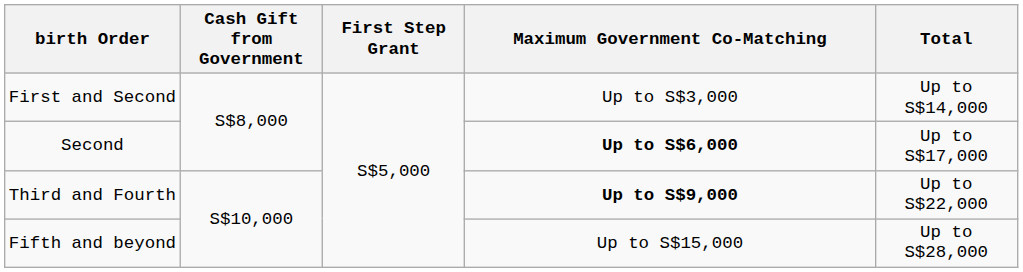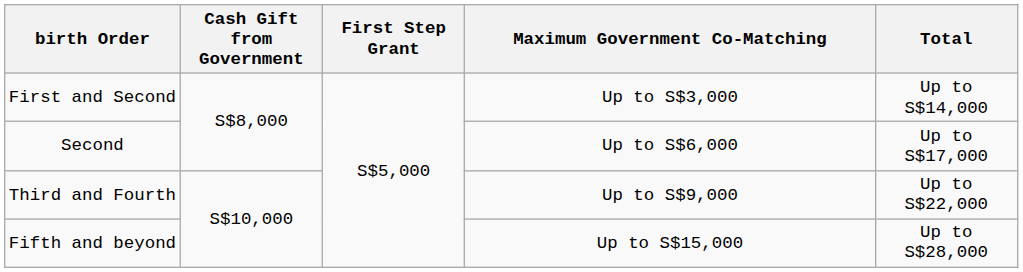Second | Maximum Government Co-Matching: bold -> normal
Third and Fourth | Maximum Government Co-Matching: bold -> normal
